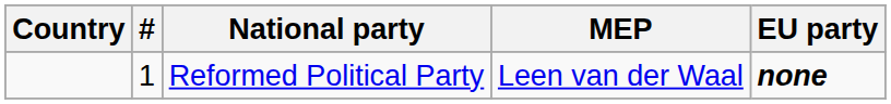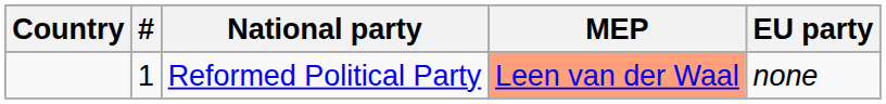Reformed Political Party | MEP: no background -> lightsalmon background
Reformed Political Party | EU party: bold -> normal
